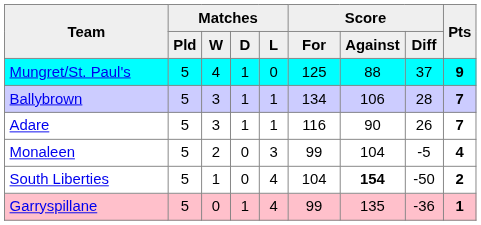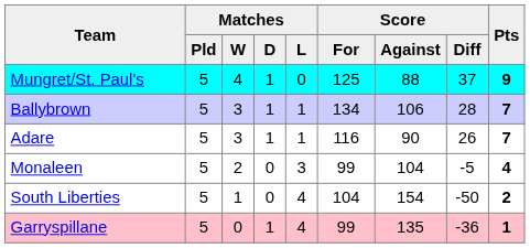South Liberties | Score / Against: bold -> normal
